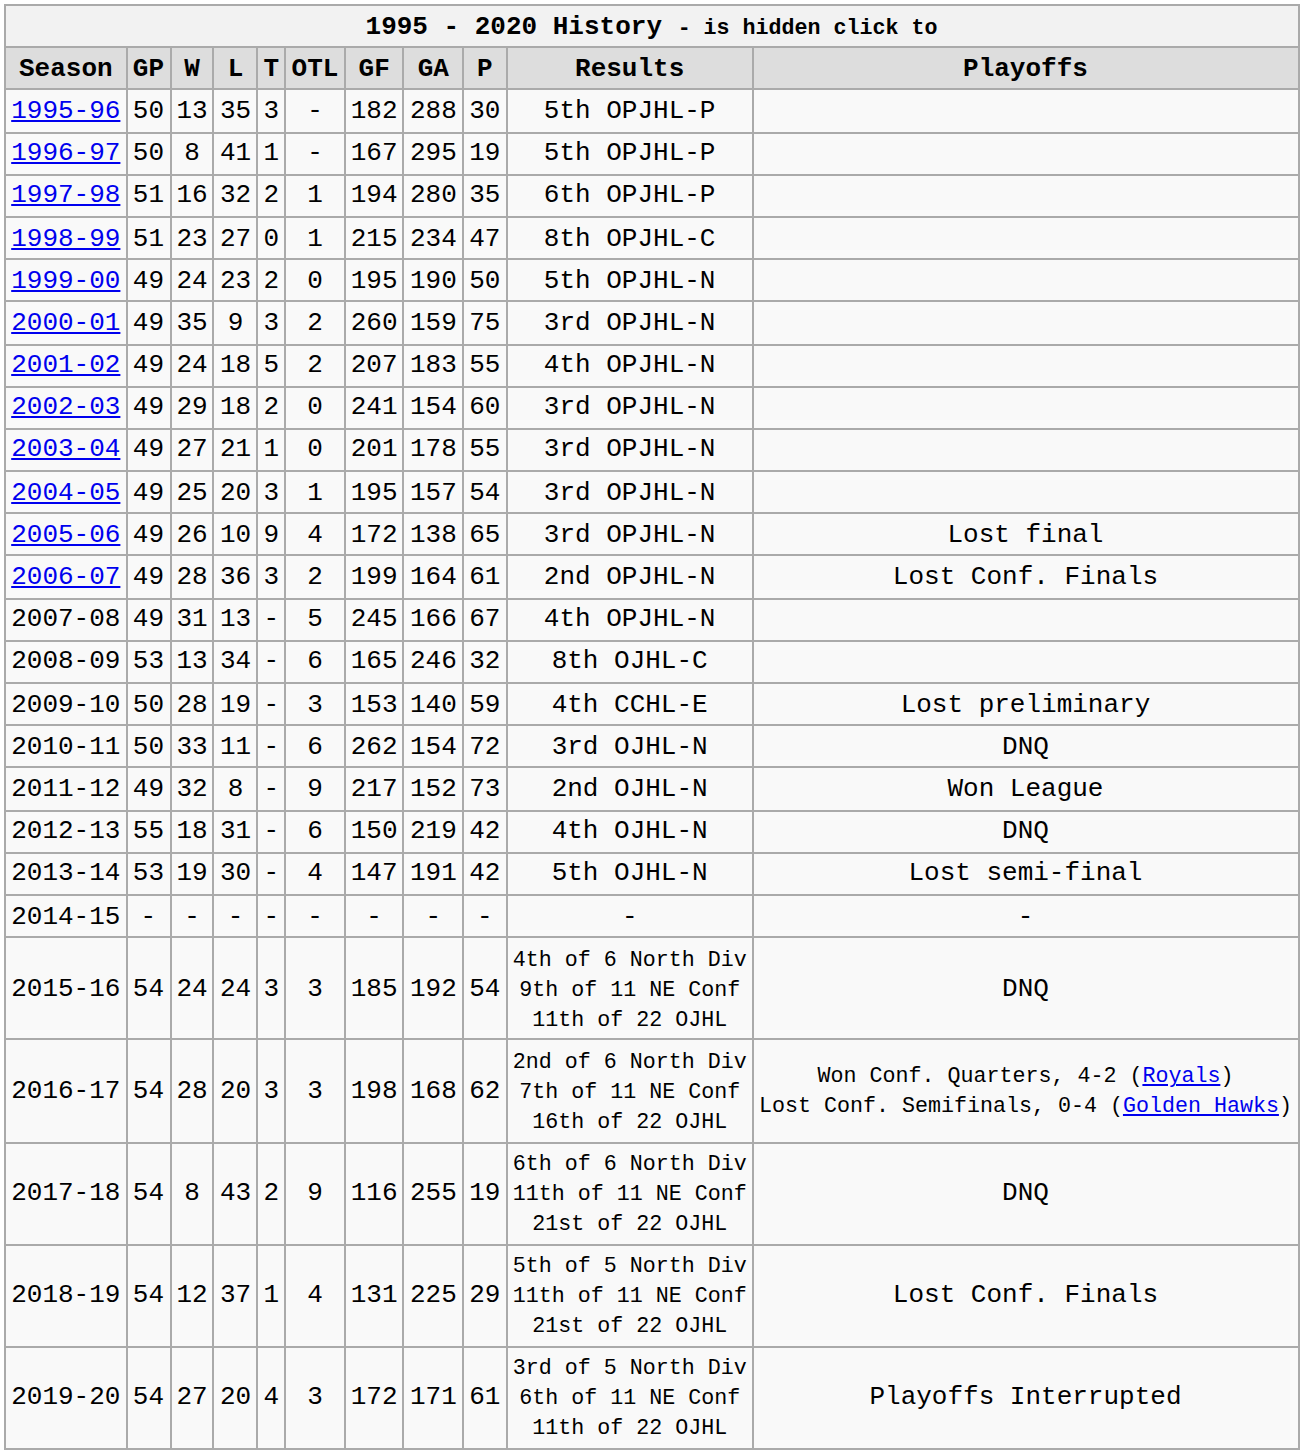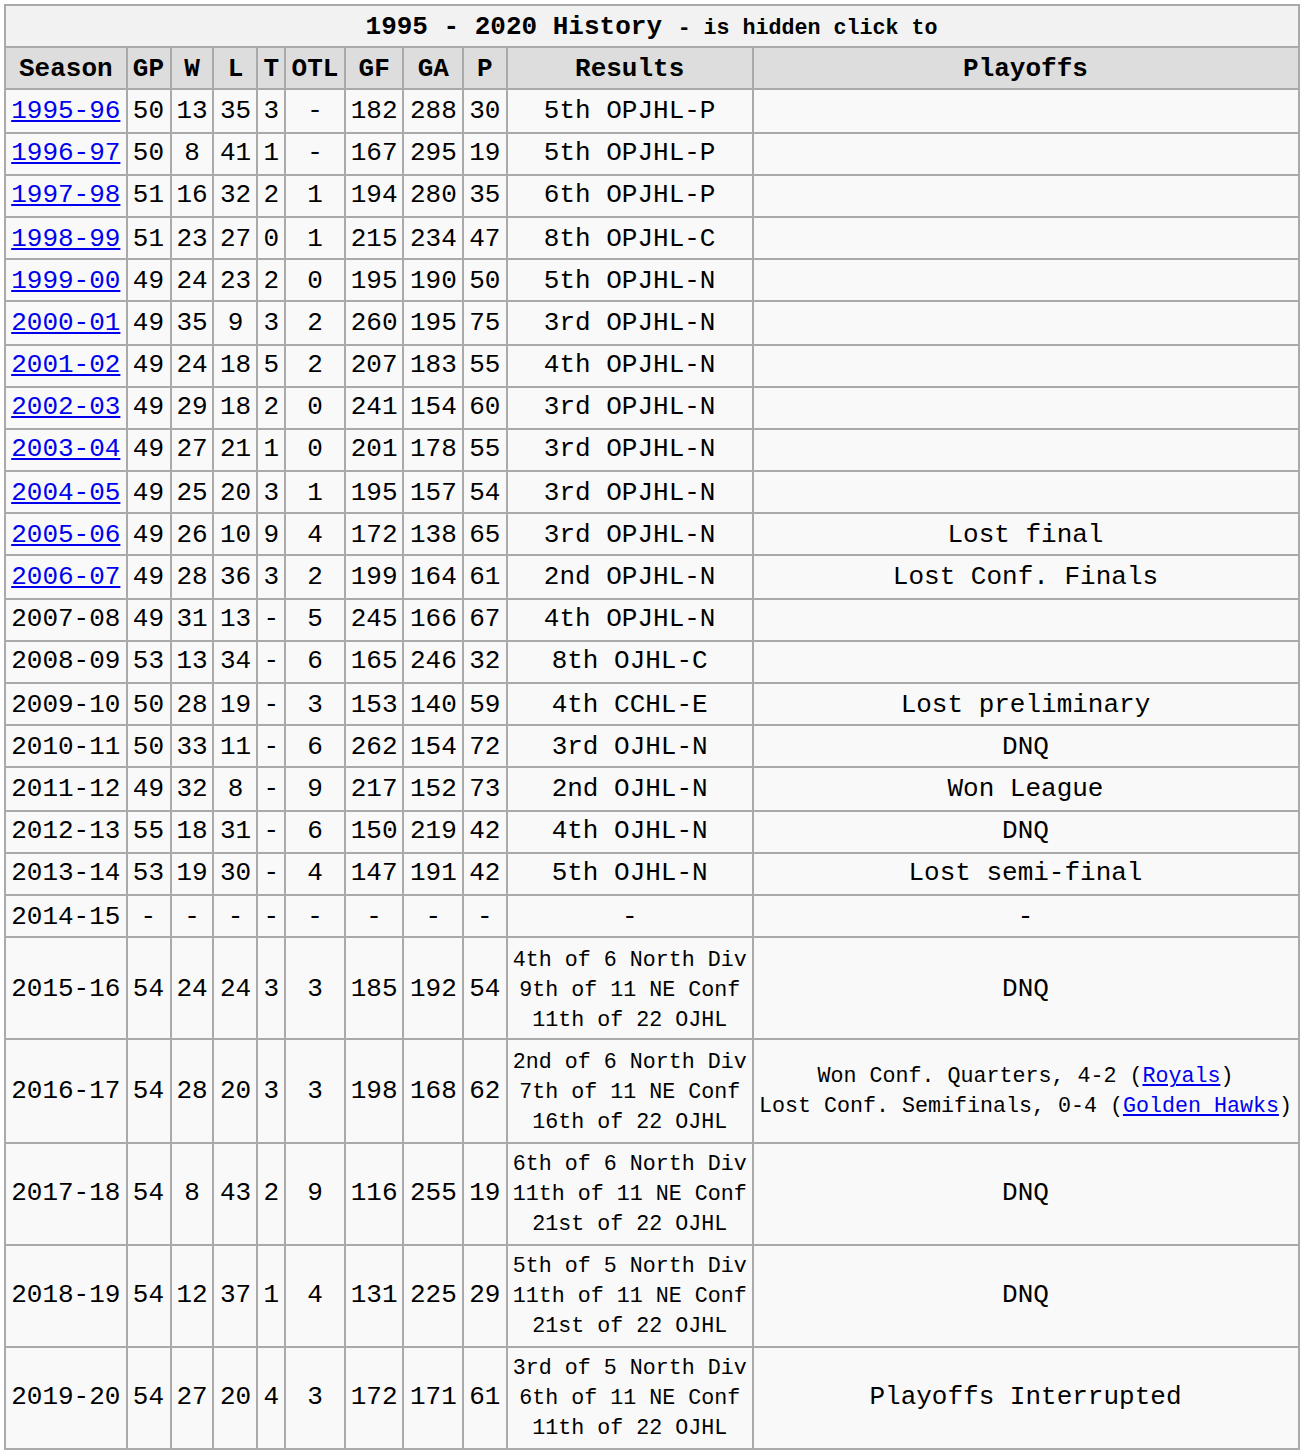2000-01 | GA: 159 -> 195
2018-19 | Playoffs: Lost Conf. Finals -> DNQ
